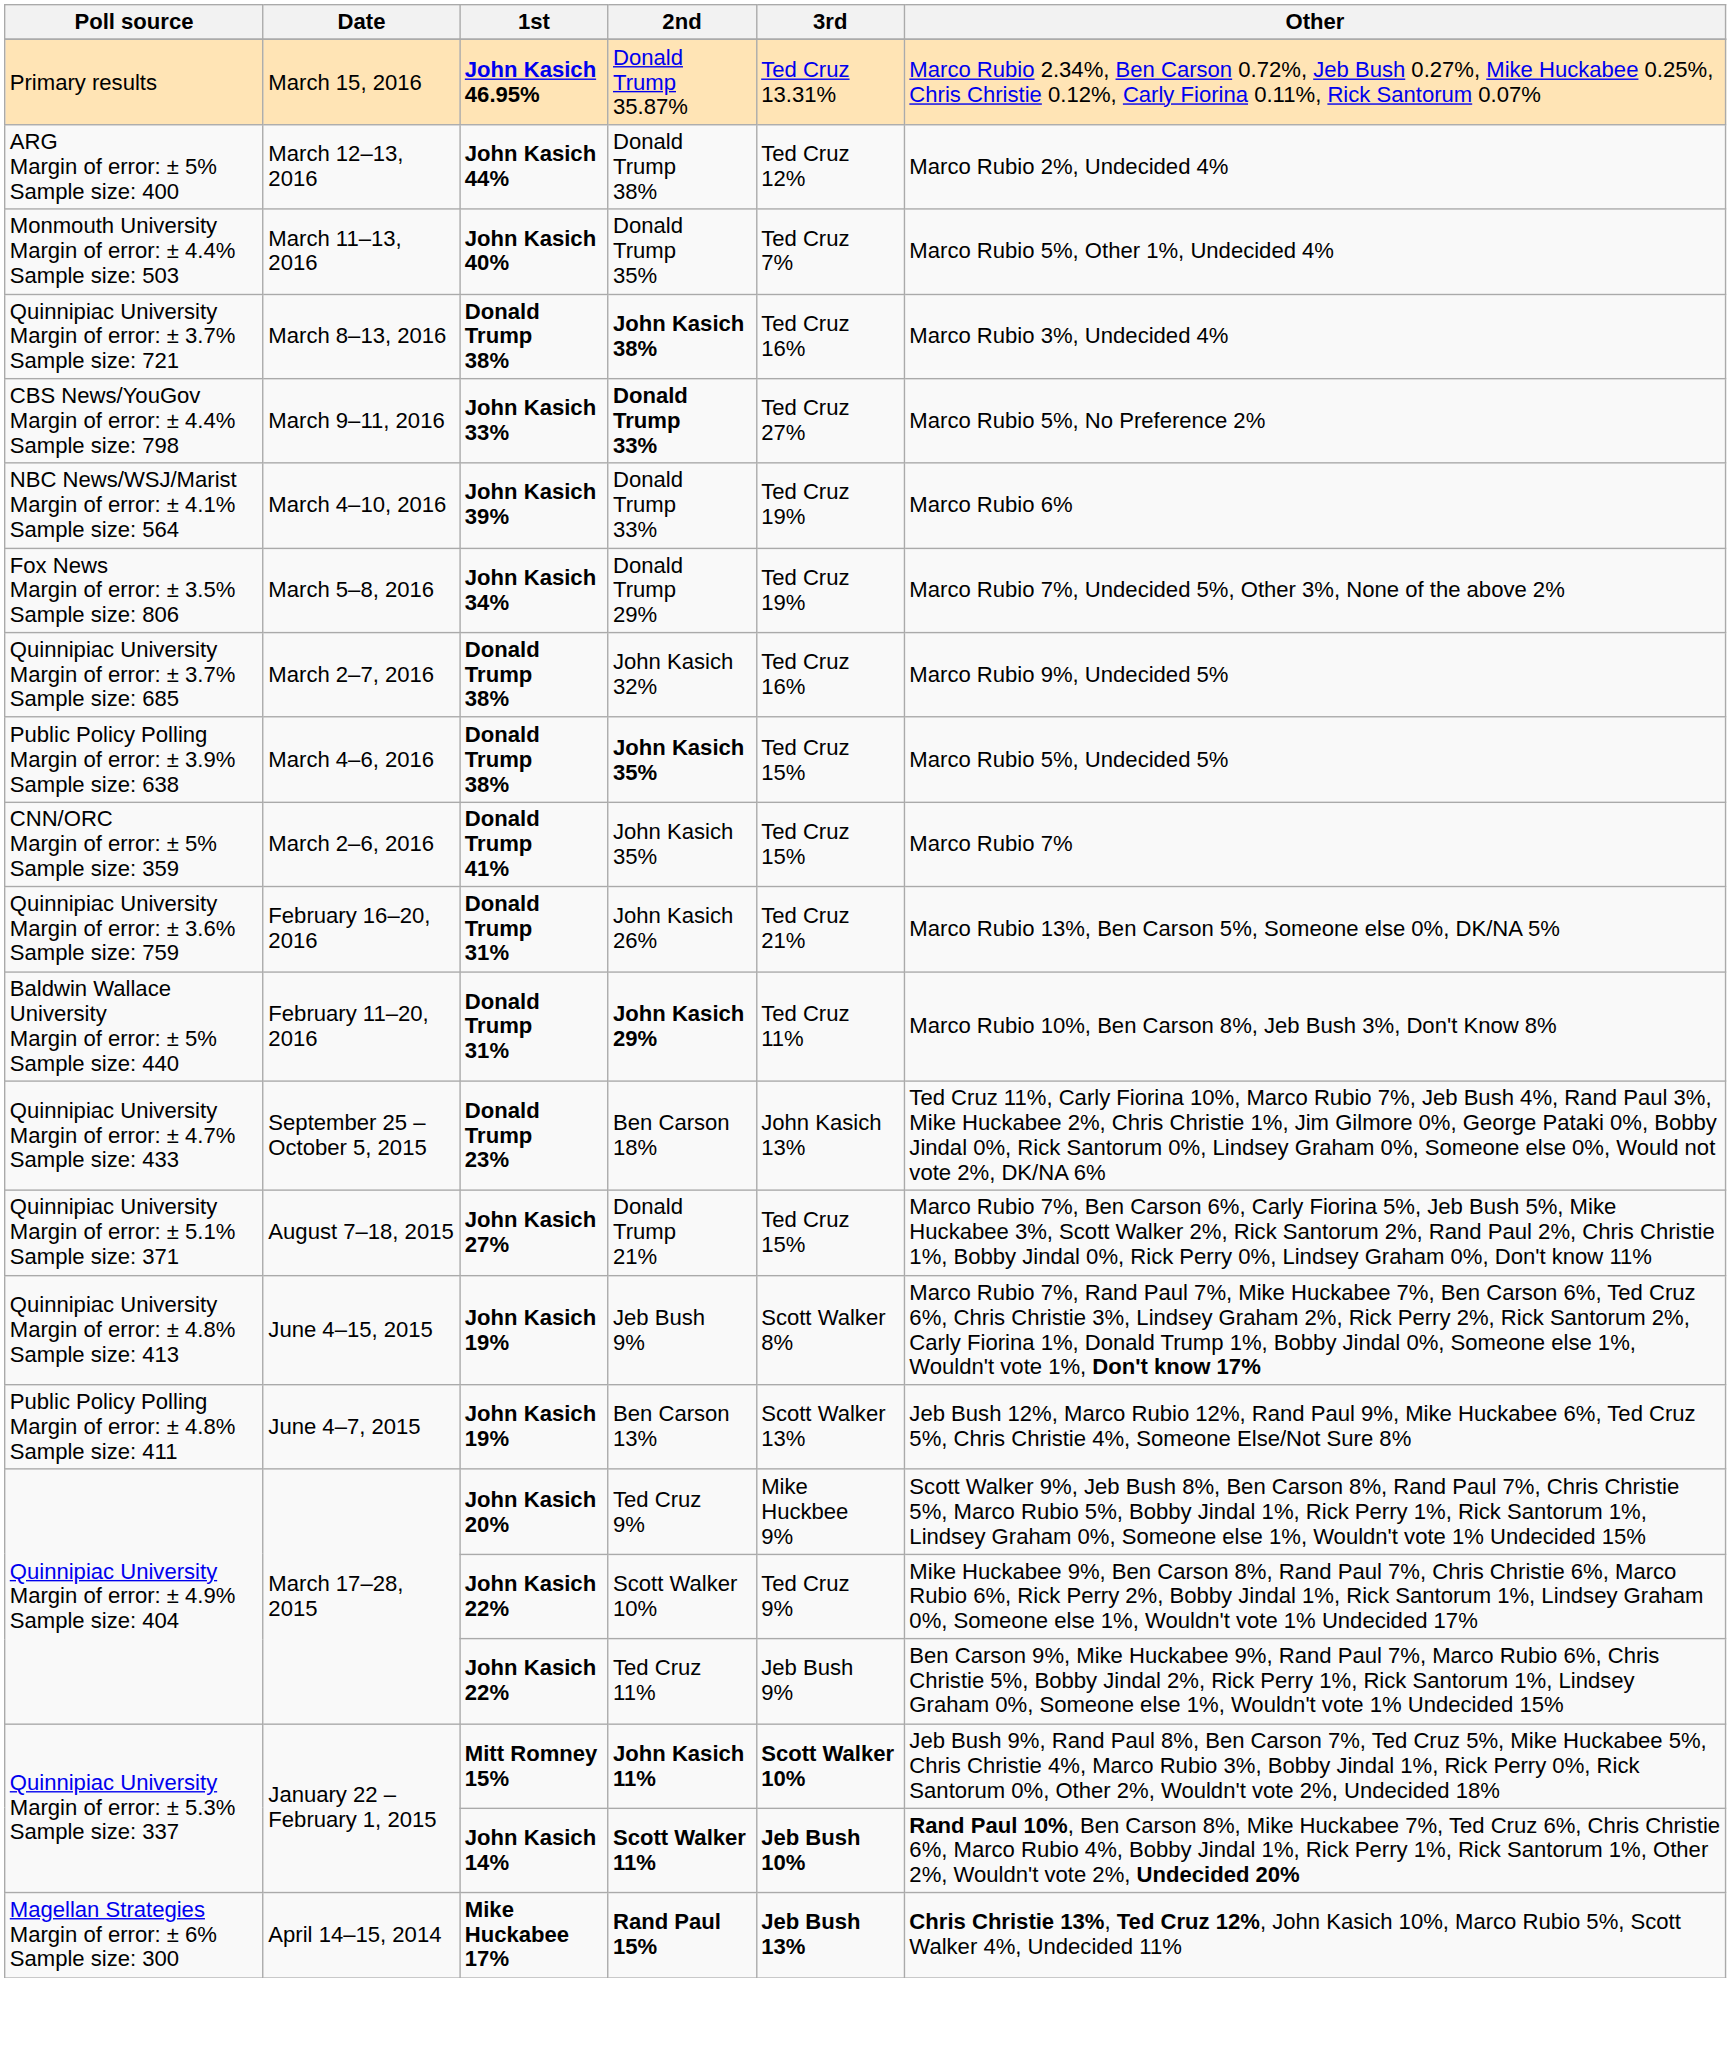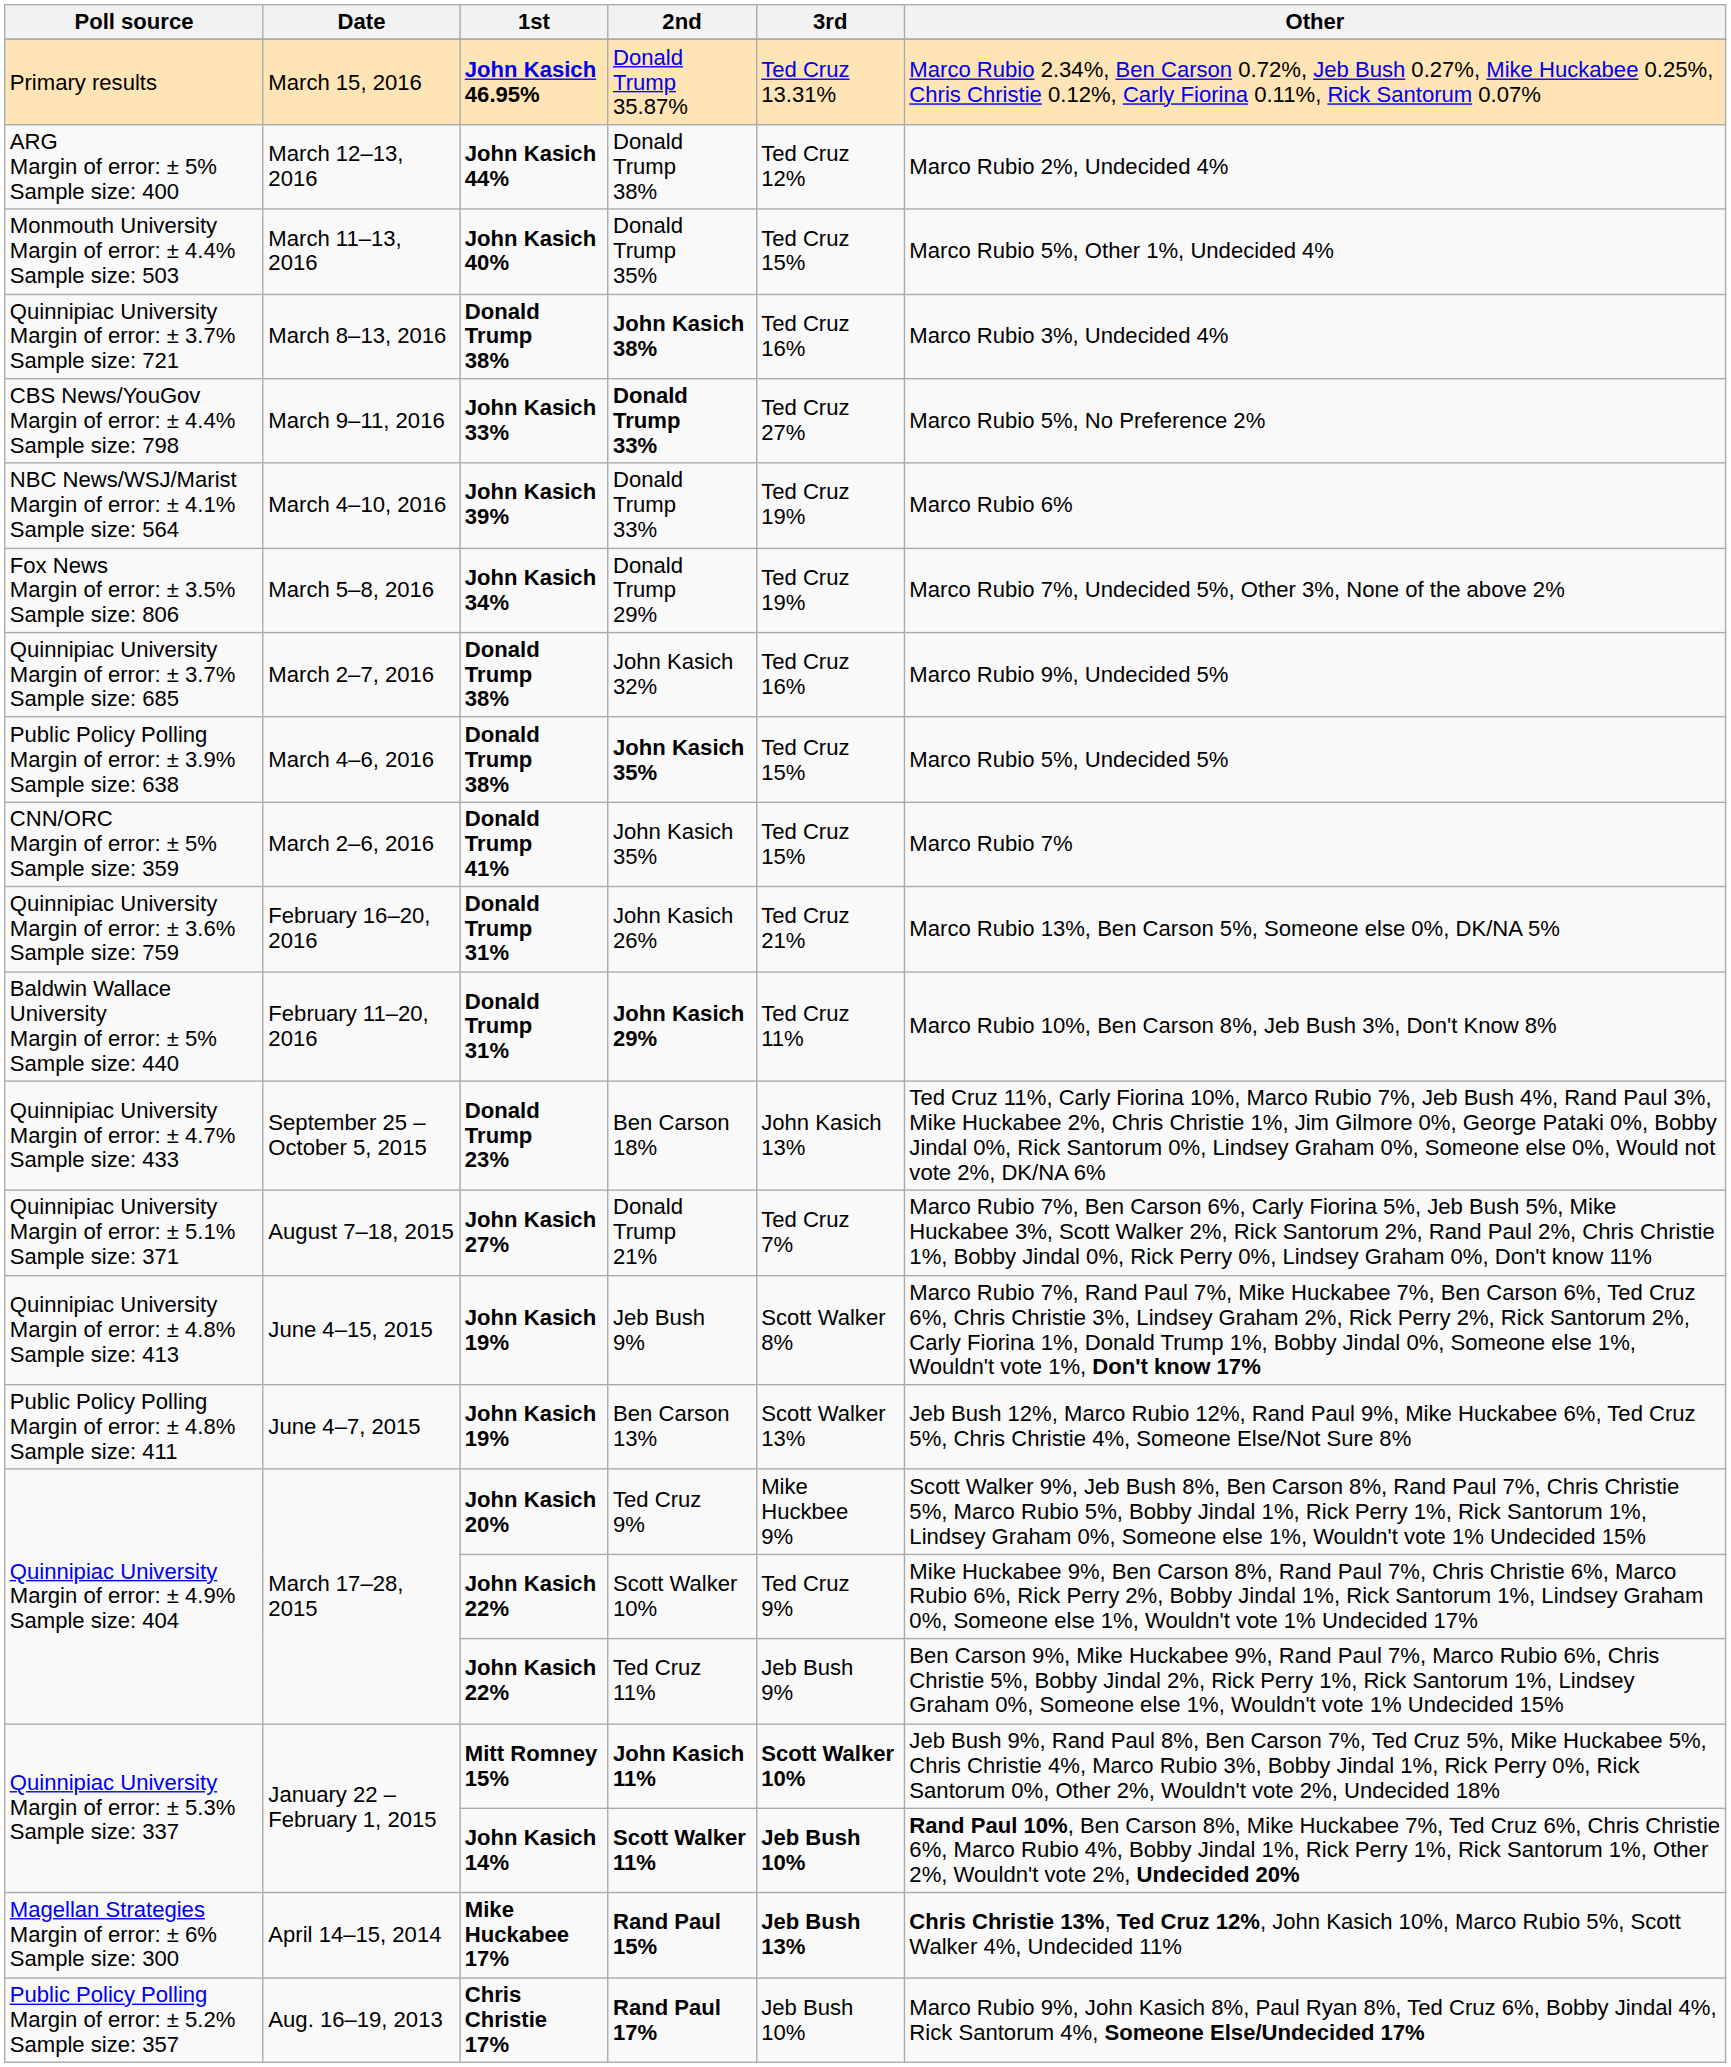Donald Trump 35% | 3rd: Ted Cruz 7% -> Ted Cruz 15%
Donald Trump 21% | 3rd: Ted Cruz 15% -> Ted Cruz 7%
+ row: Public Policy Polling Margin of error: ± 5.2% Sample size: 357 | Aug. 16–19, 2013 | Chris Christie 17% | Rand Paul 17% | Jeb Bush 10% | Marco Rubio 9%, John Kasich 8%, Paul Ryan 8%, Ted Cruz 6%, Bobby Jindal 4%, Rick Santorum 4%, Someone Else/Undecided 17%
